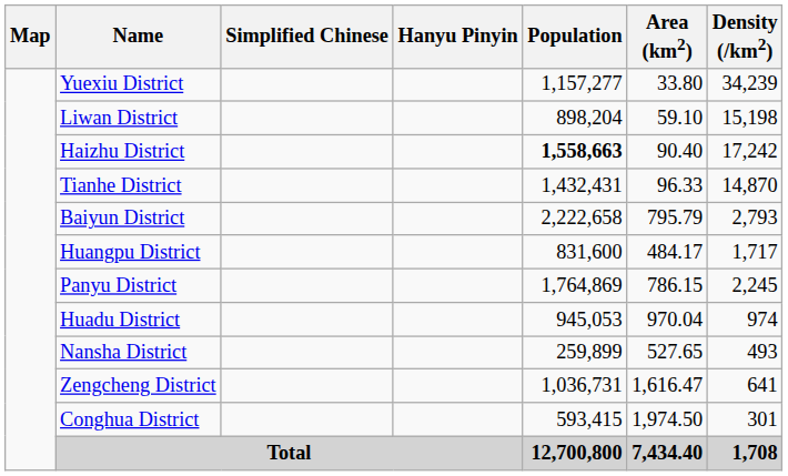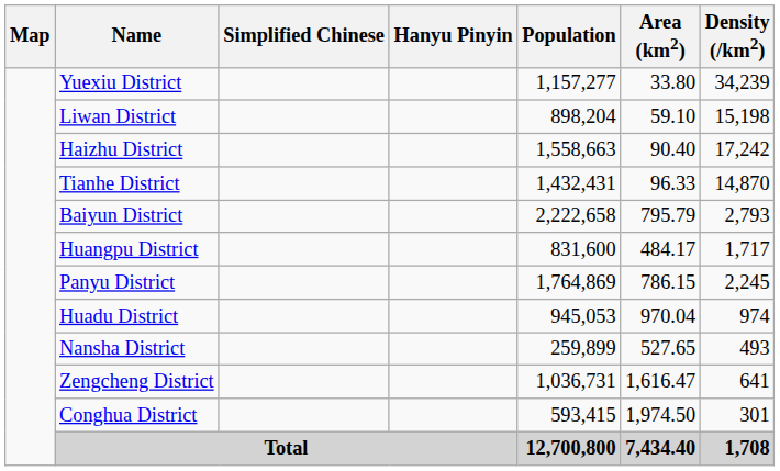Haizhu District | Population: bold -> normal
